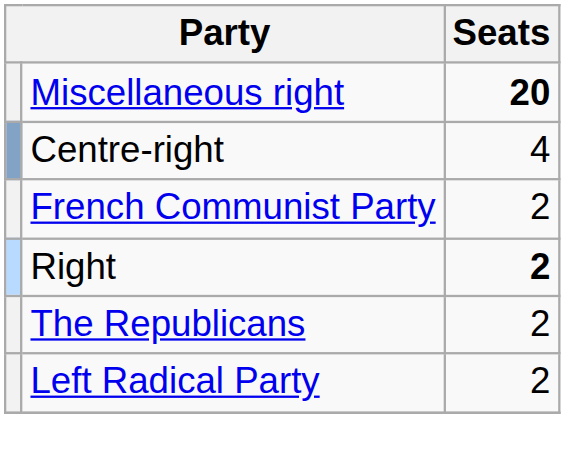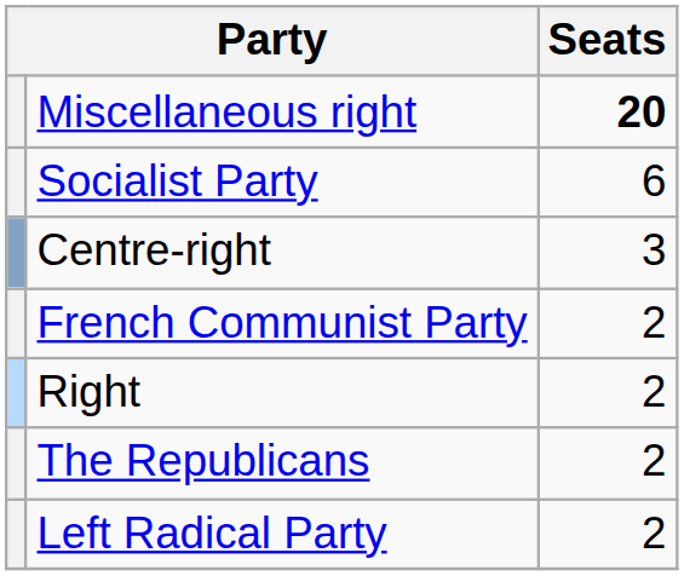+ row: Socialist Party | 6
Centre-right | Seats: 4 -> 3
Right | Seats: bold -> normal
